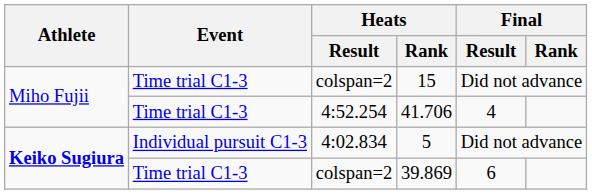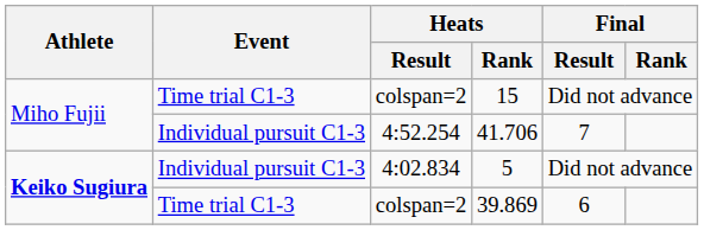41.706 | Event: Time trial C1-3 -> Individual pursuit C1-3
41.706 | Final / Result: 4 -> 7
